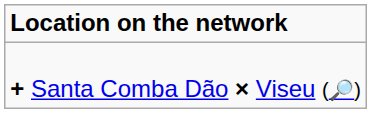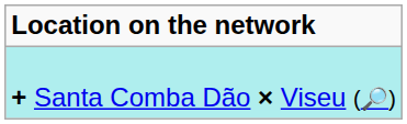row 2 | column 1: no background -> paleturquoise background
